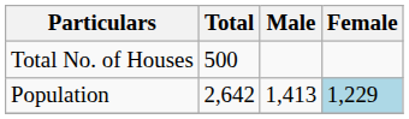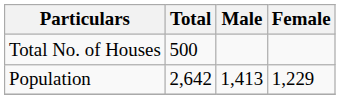Population | Female: lightblue background -> no background
